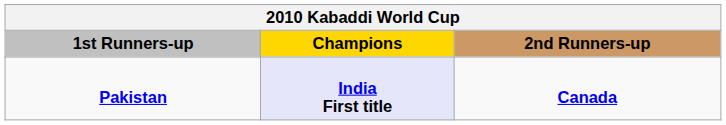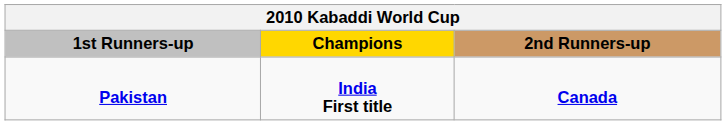Pakistan | Champions: lavender background -> no background
